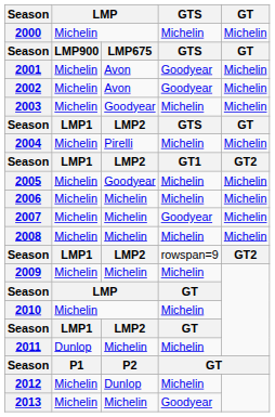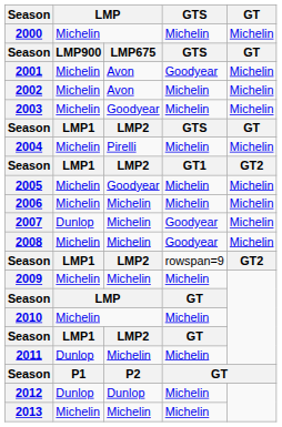2002 | GTS: Goodyear -> Michelin
2007 | column 2: Michelin -> Dunlop
2008 | GTS: Michelin -> Goodyear
2012 | column 2: Michelin -> Dunlop
2013 | GTS: Goodyear -> Michelin
